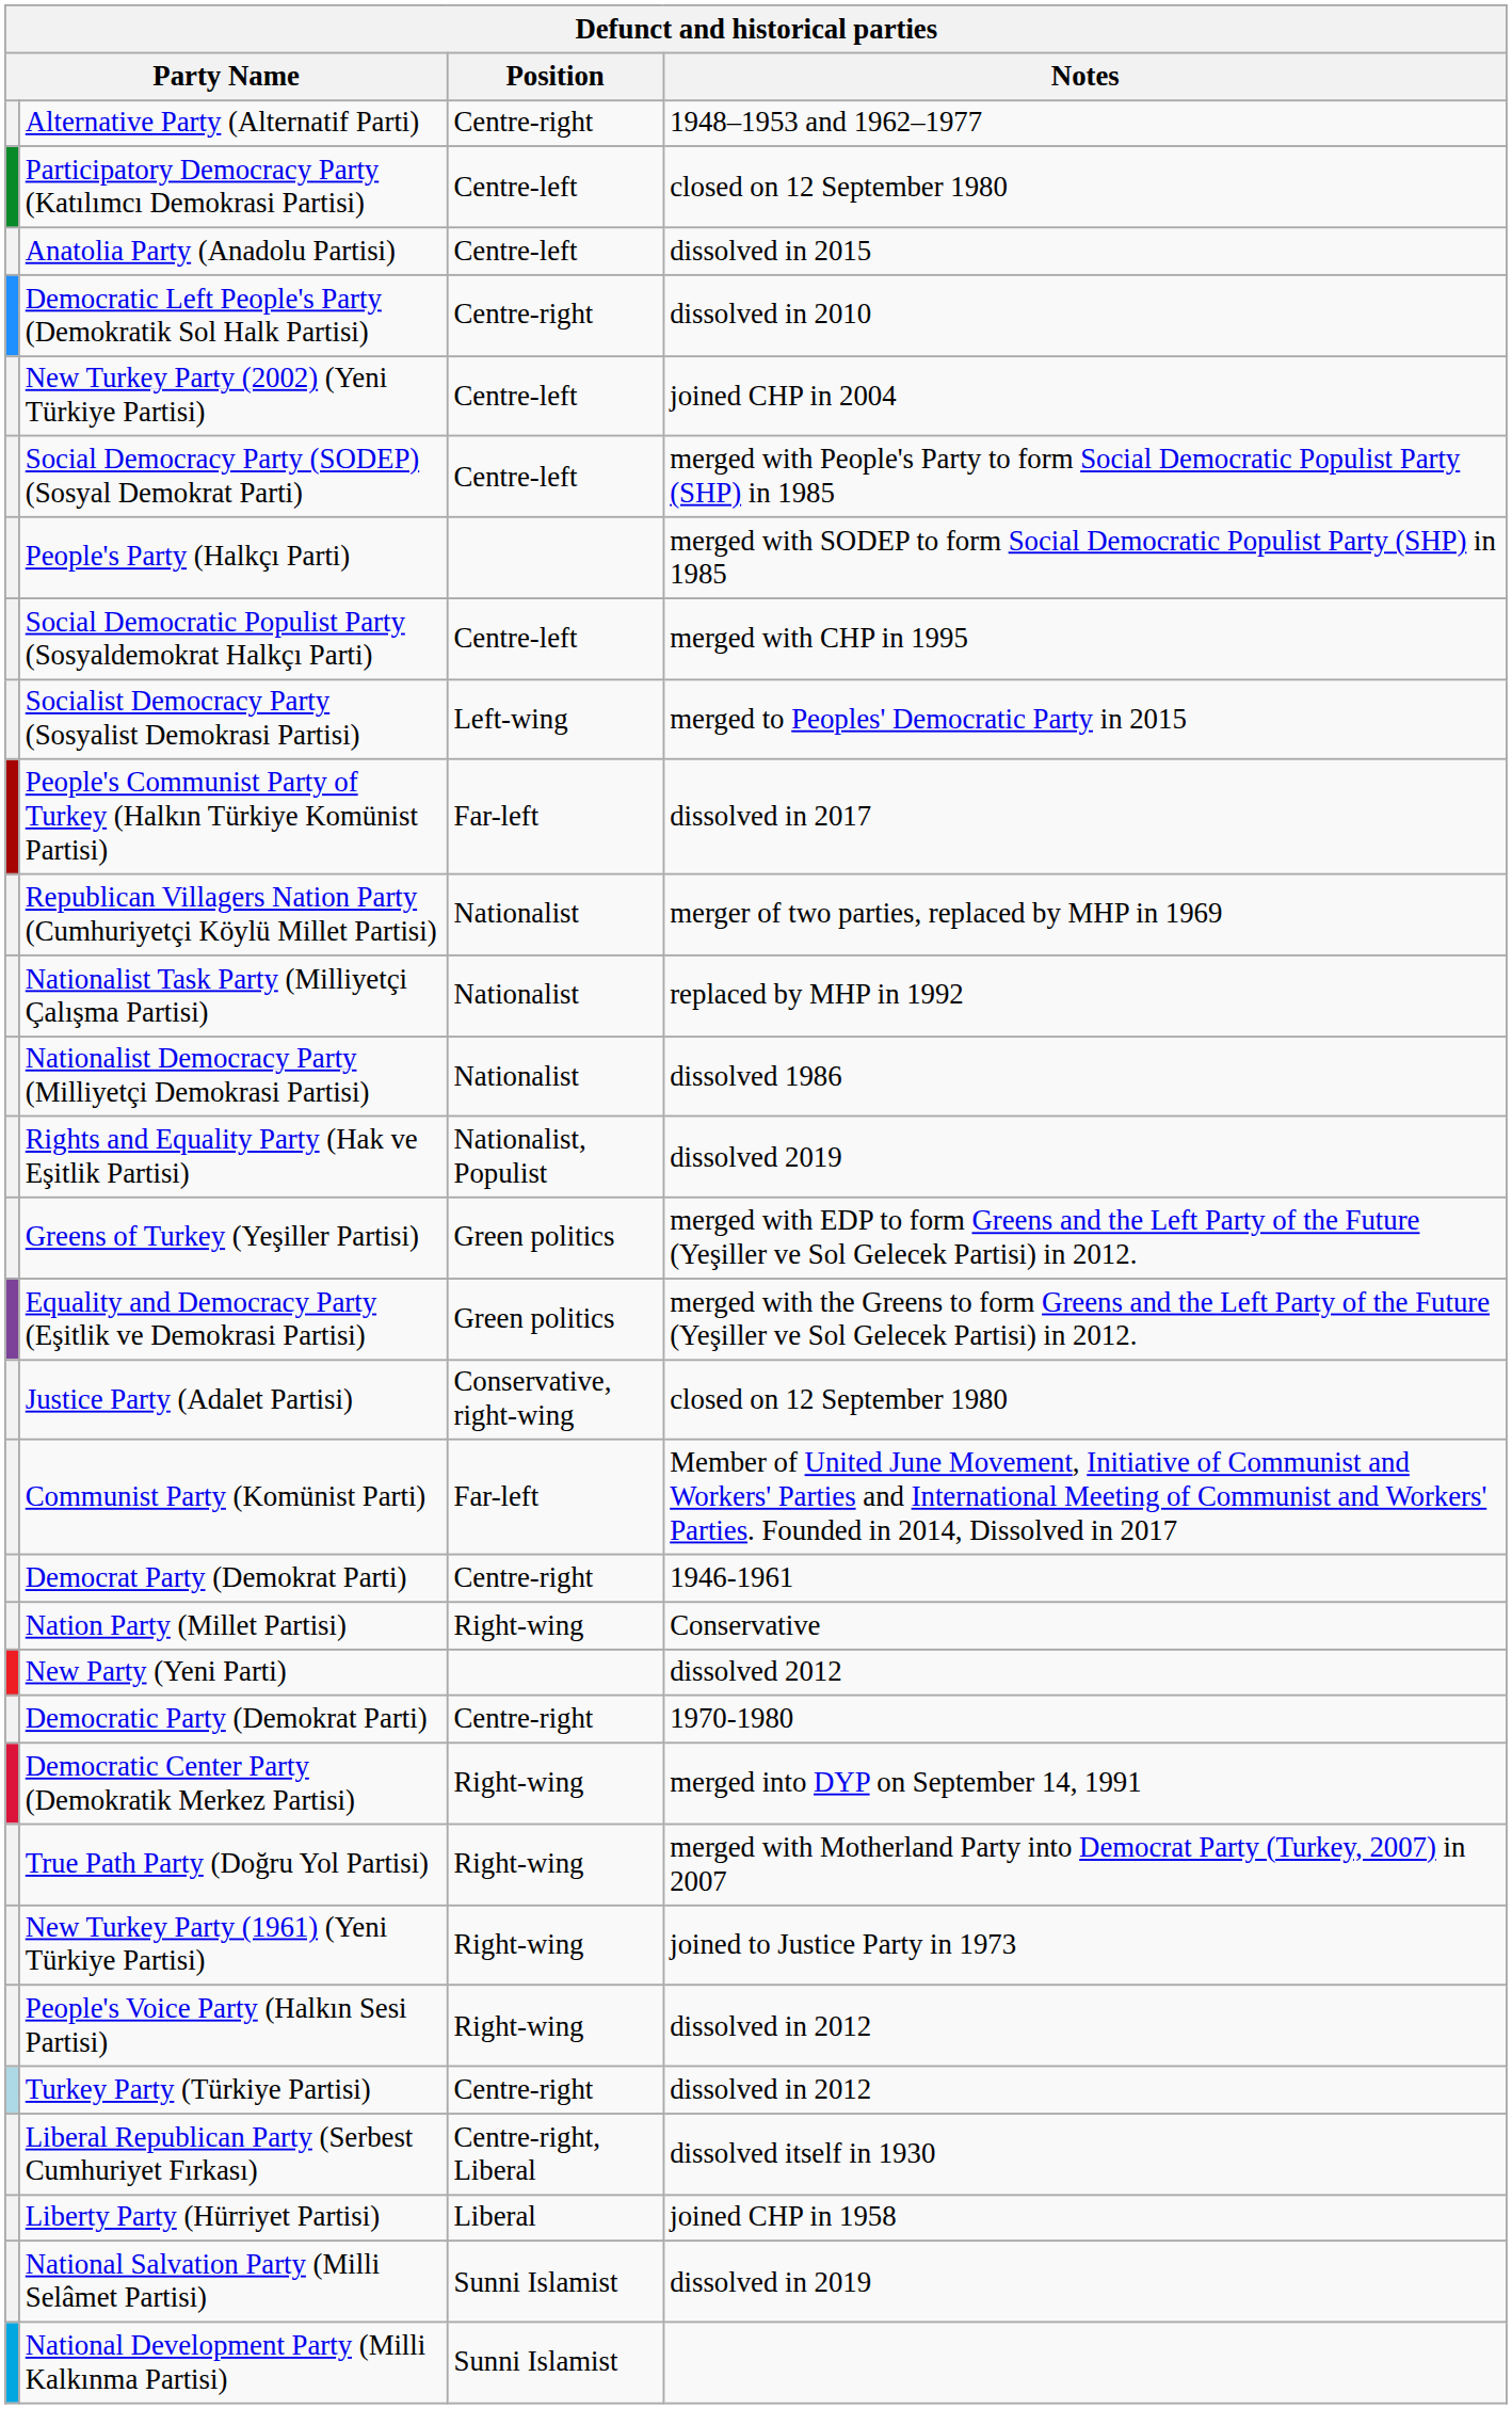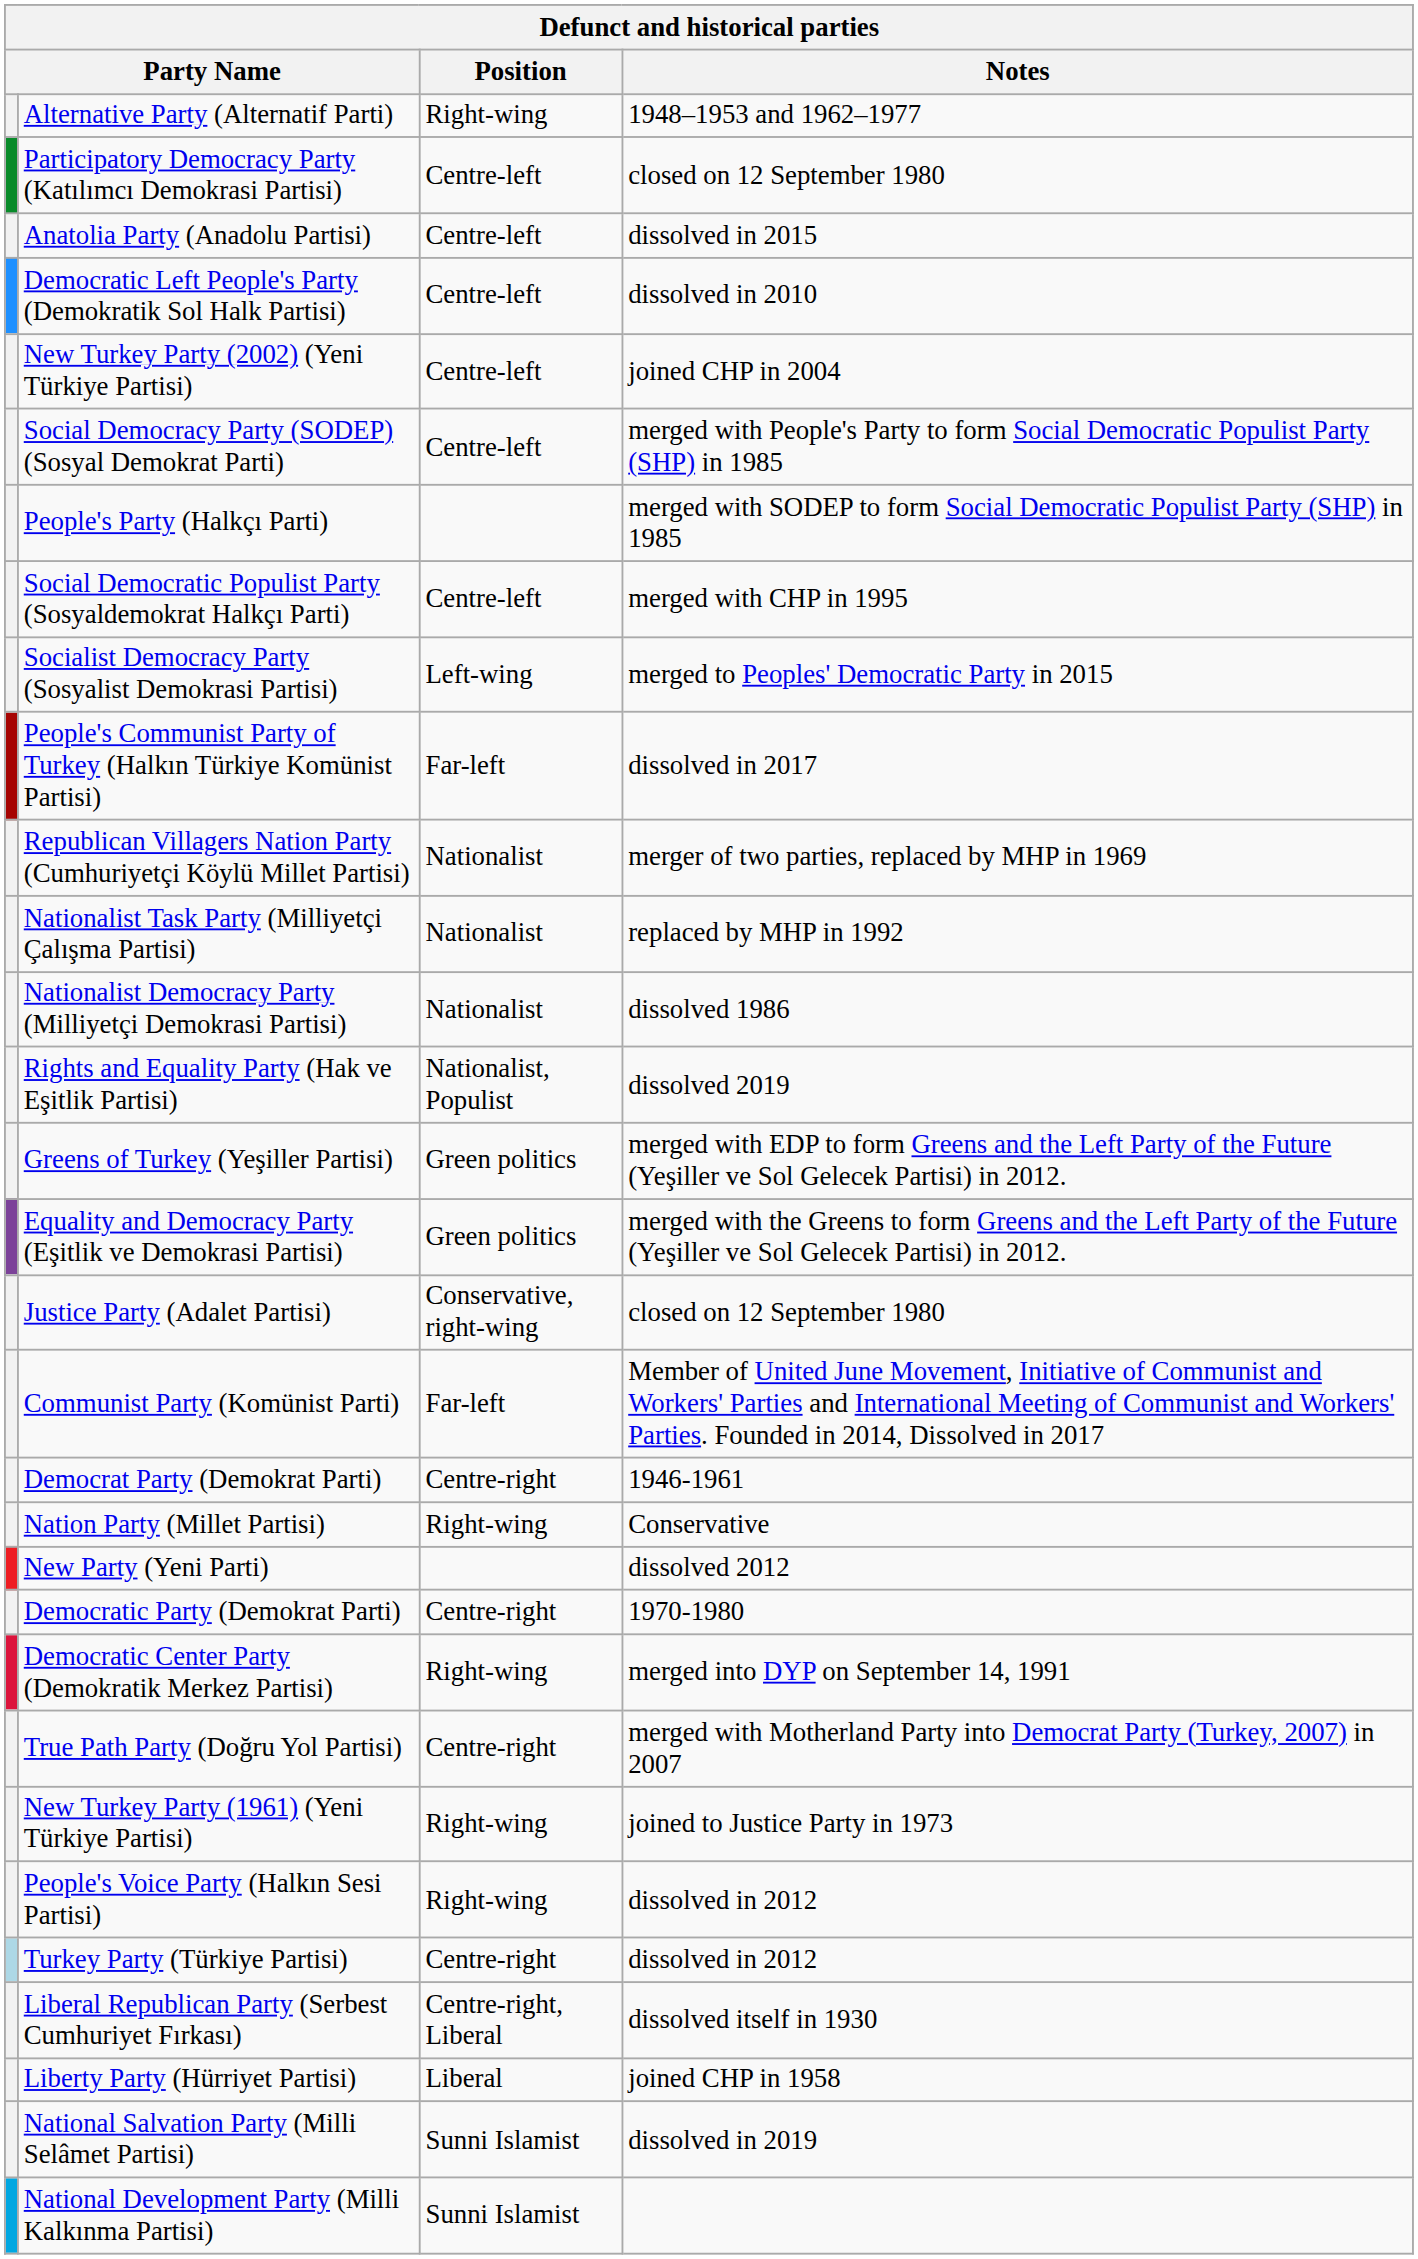Alternative Party (Alternatif Parti) | Position: Centre-right -> Right-wing
Democratic Left People's Party (Demokratik Sol Halk Partisi) | Position: Centre-right -> Centre-left
True Path Party (Doğru Yol Partisi) | Position: Right-wing -> Centre-right
